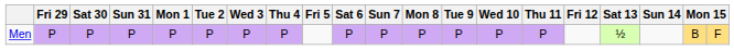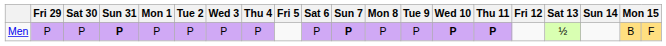Men | Sun 31: normal -> bold
Men | Sun 7: normal -> bold
Men | Wed 10: normal -> bold
Men | Thu 11: normal -> bold
